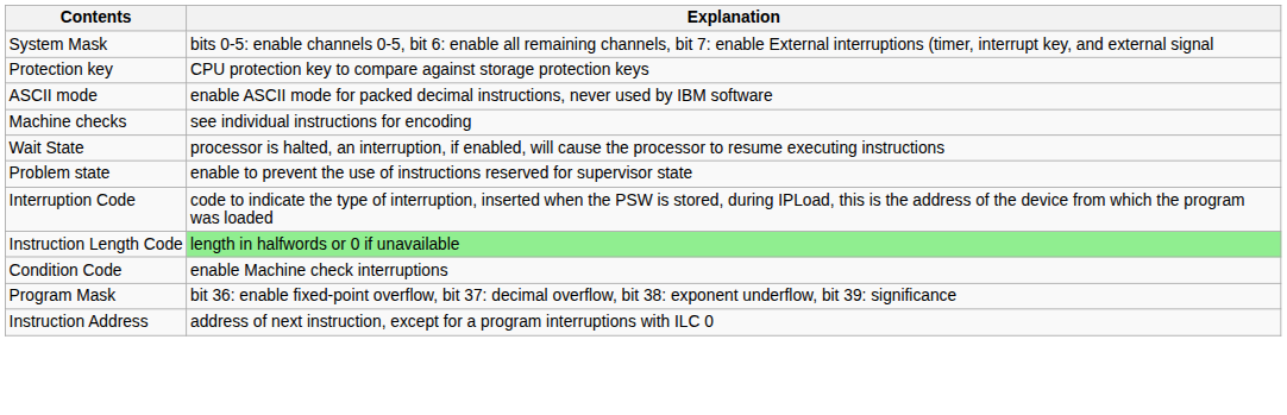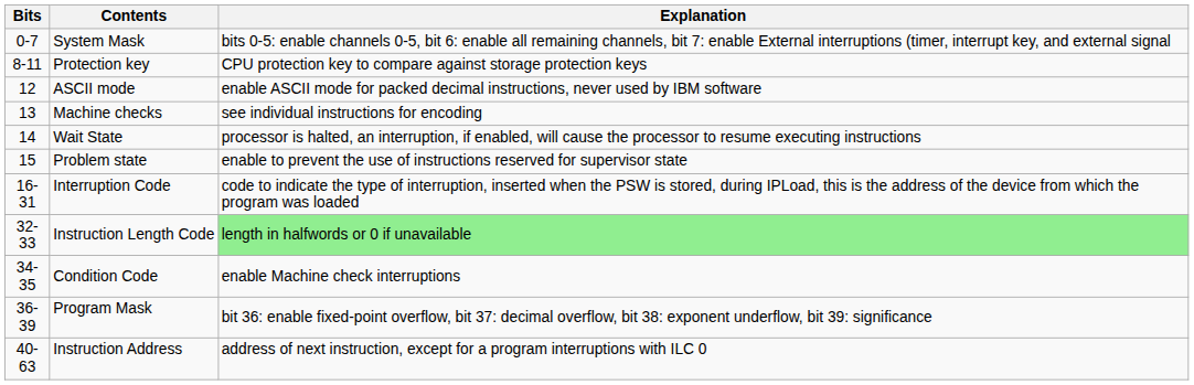+ column: Bits | 0-7 | 8-11 | 12 | 13 | 14 | 15 | 16-31 | 32-33 | 34-35 | 36-39 | 40-63
